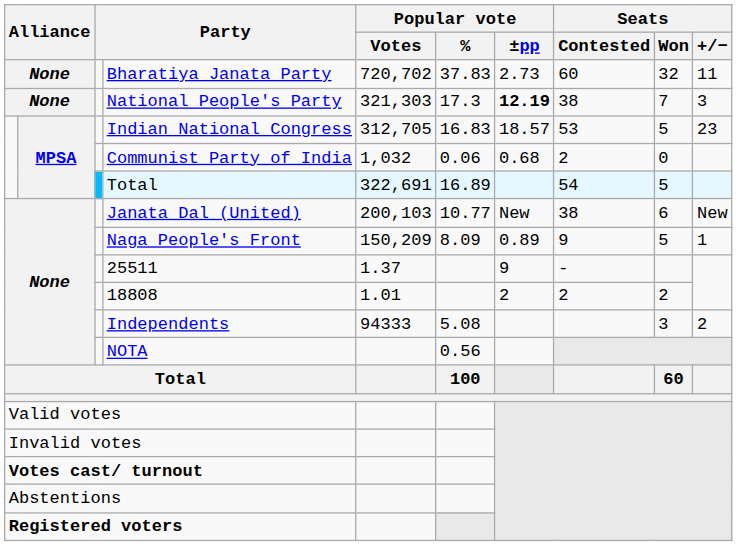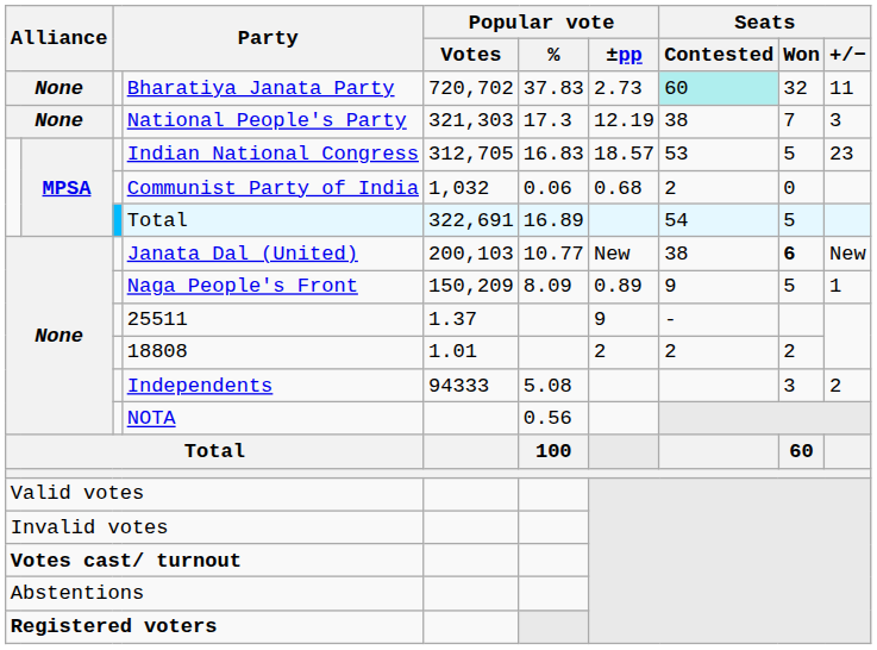Bharatiya Janata Party | Seats / Contested: no background -> paleturquoise background
National People's Party | Popular vote / ±pp: bold -> normal
Janata Dal (United) | Seats / Won: normal -> bold
